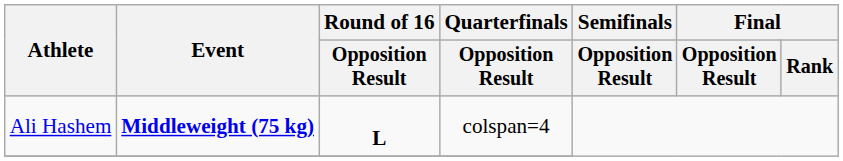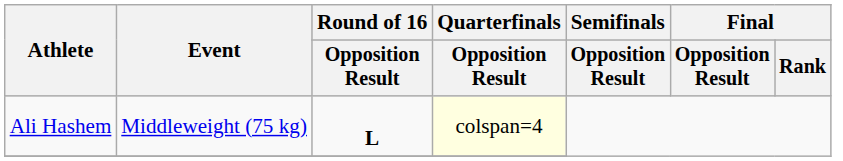Ali Hashem | Event: bold -> normal
Ali Hashem | Quarterfinals / Opposition Result: no background -> lightyellow background
